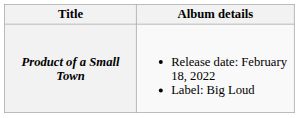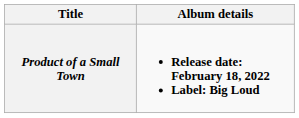Product of a Small Town | Album details: normal -> bold
